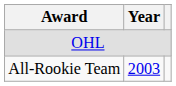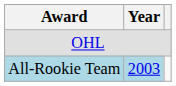All-Rookie Team | Award: no background -> lightblue background
All-Rookie Team | Year: no background -> lightblue background
